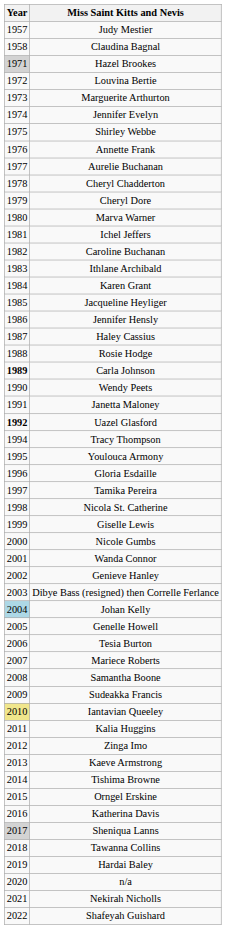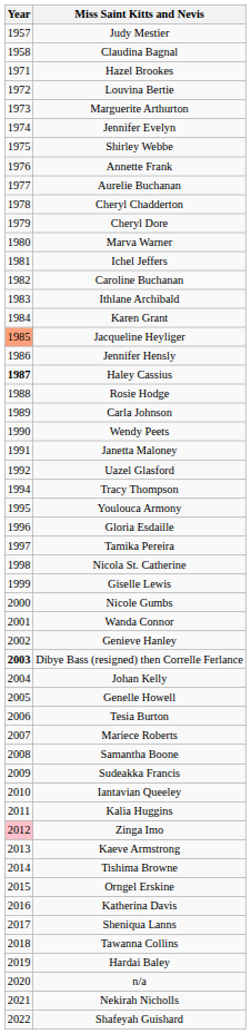Hazel Brookes | Year: lightgrey background -> no background
Jacqueline Heyliger | Year: no background -> lightsalmon background
Haley Cassius | Year: normal -> bold
Carla Johnson | Year: bold -> normal
Uazel Glasford | Year: bold -> normal
Dibye Bass (resigned) then Correlle Ferlance | Year: normal -> bold
Johan Kelly | Year: lightblue background -> no background
Iantavian Queeley | Year: khaki background -> no background
Zinga Imo | Year: no background -> pink background
Sheniqua Lanns | Year: lightgrey background -> no background
